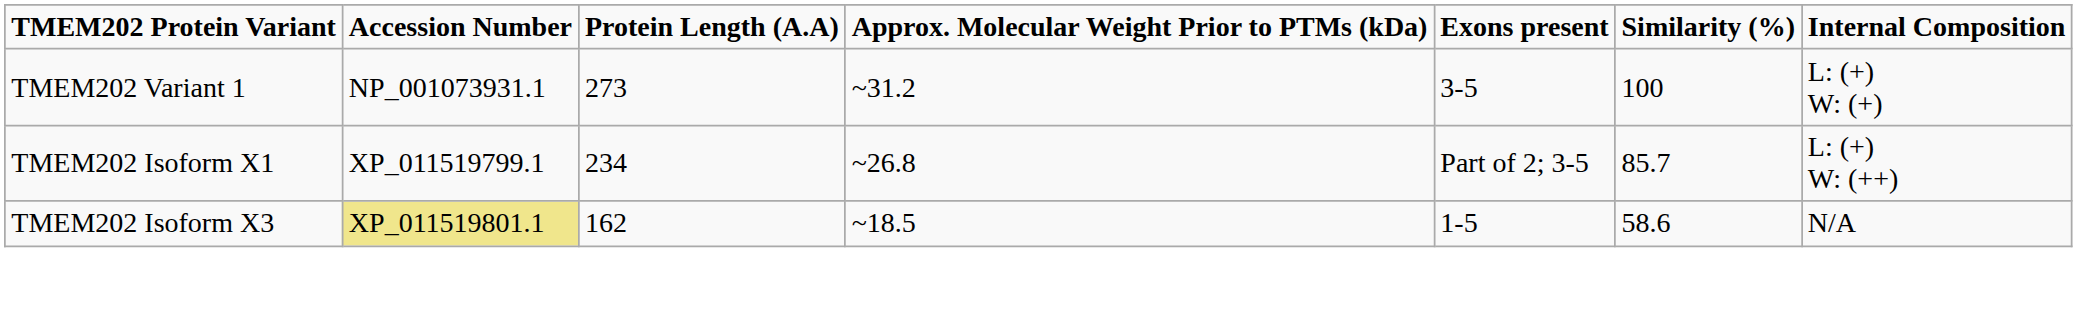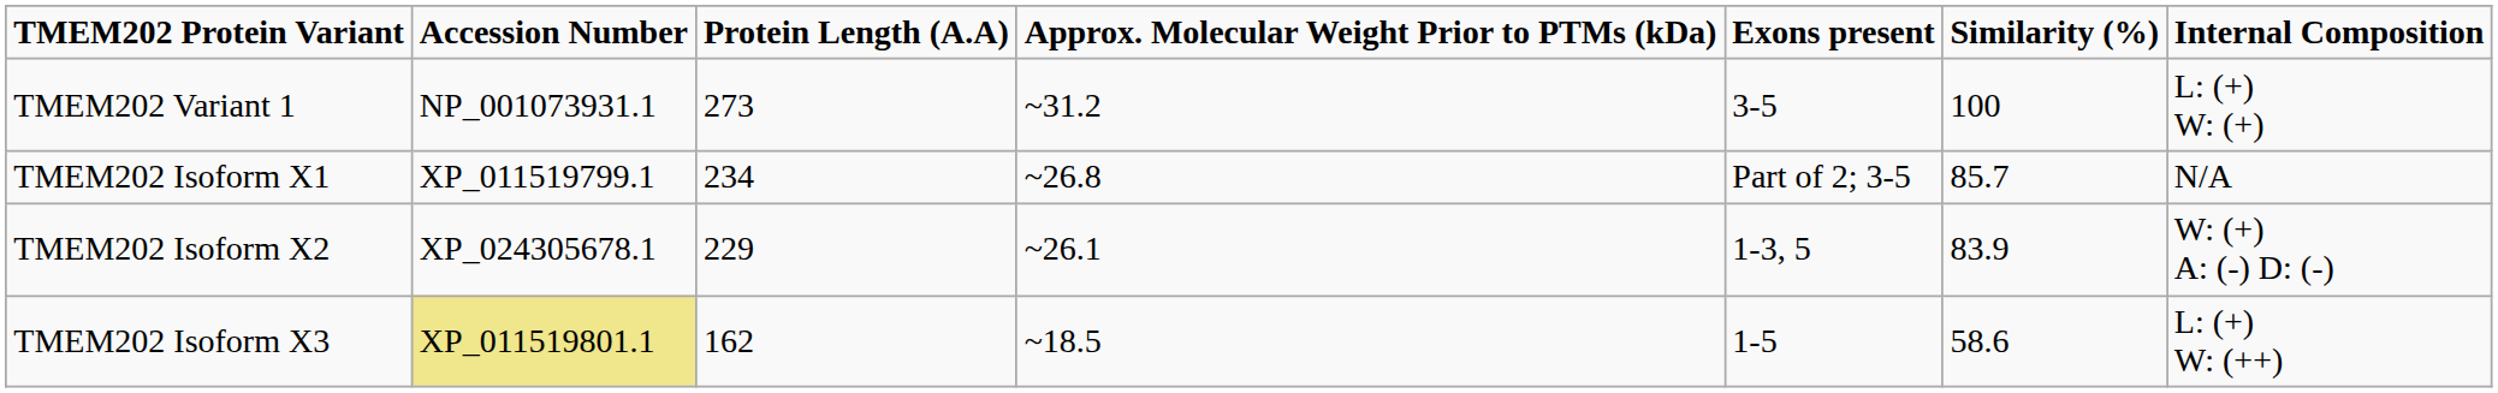TMEM202 Isoform X1 | Internal Composition: L: (+) W: (++) -> N/A
+ row: TMEM202 Isoform X2 | XP_024305678.1 | 229 | ~26.1 | 1-3, 5 | 83.9 | W: (+) A: (-) D: (-)
TMEM202 Isoform X3 | Internal Composition: N/A -> L: (+) W: (++)
